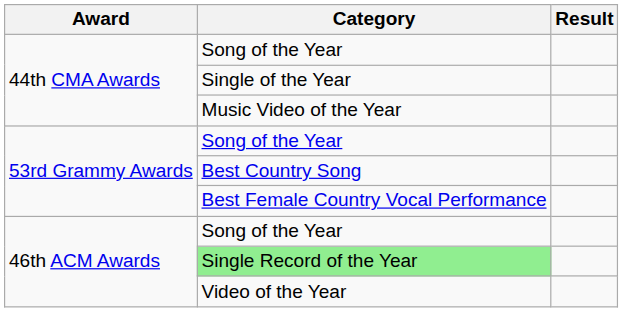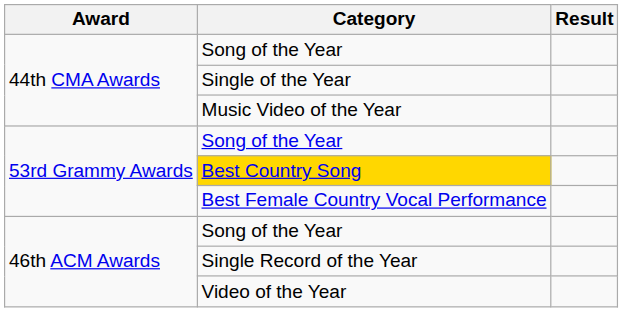Best Country Song | Category: no background -> gold background
Single Record of the Year | Category: lightgreen background -> no background
